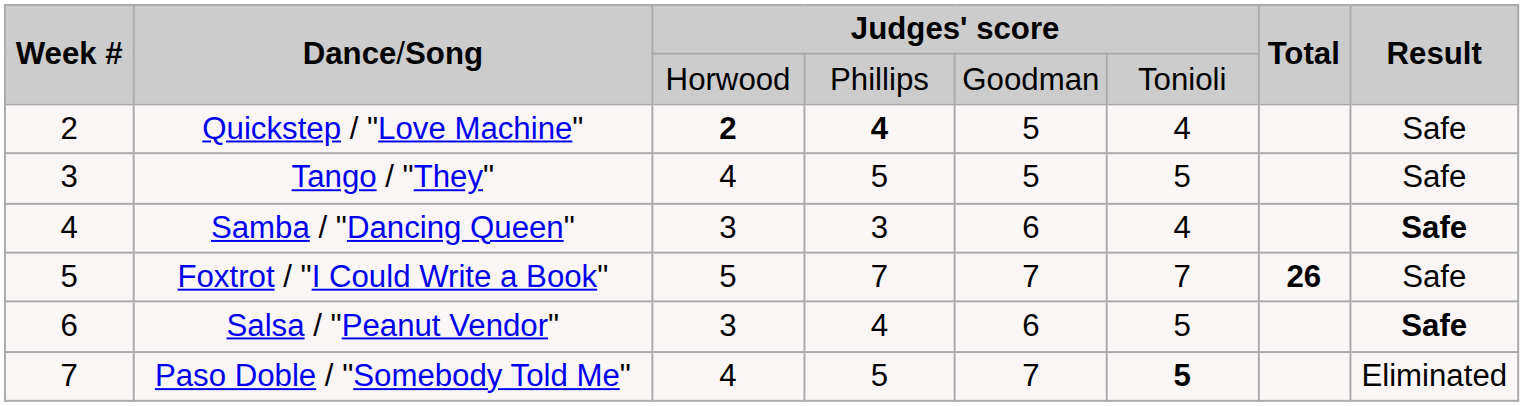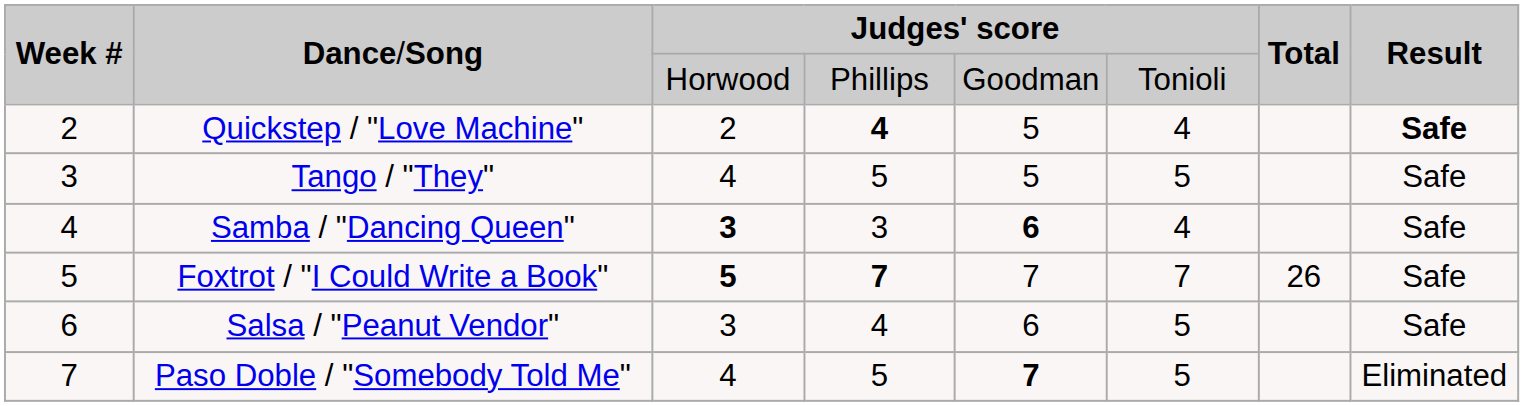Quickstep / "Love Machine" | column 3: bold -> normal
Quickstep / "Love Machine" | column 8: normal -> bold
Samba / "Dancing Queen" | column 3: normal -> bold
Samba / "Dancing Queen" | column 5: normal -> bold
Samba / "Dancing Queen" | column 8: bold -> normal
Foxtrot / "I Could Write a Book" | column 3: normal -> bold
Foxtrot / "I Could Write a Book" | column 4: normal -> bold
Foxtrot / "I Could Write a Book" | column 7: bold -> normal
Salsa / "Peanut Vendor" | column 8: bold -> normal
Paso Doble / "Somebody Told Me" | column 5: normal -> bold
Paso Doble / "Somebody Told Me" | column 6: bold -> normal
